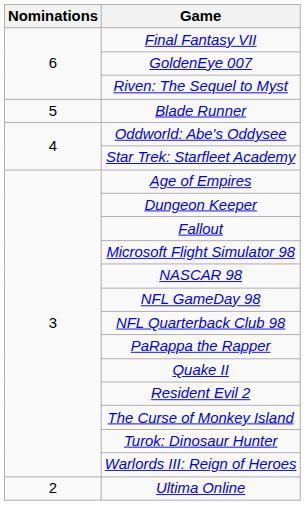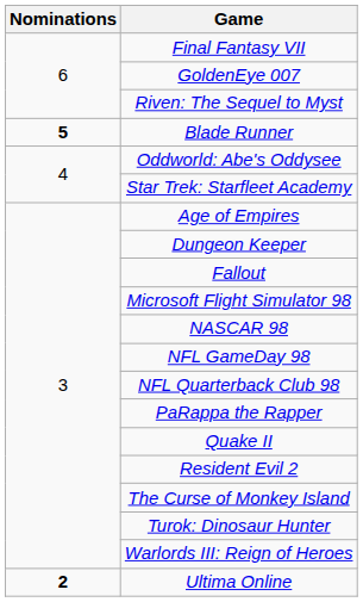Blade Runner | Nominations: normal -> bold
Ultima Online | Nominations: normal -> bold
